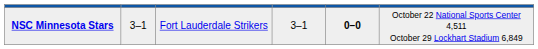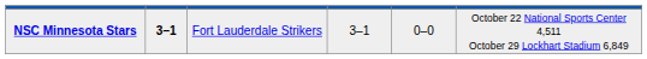NSC Minnesota Stars | column 2: normal -> bold
NSC Minnesota Stars | column 5: bold -> normal
